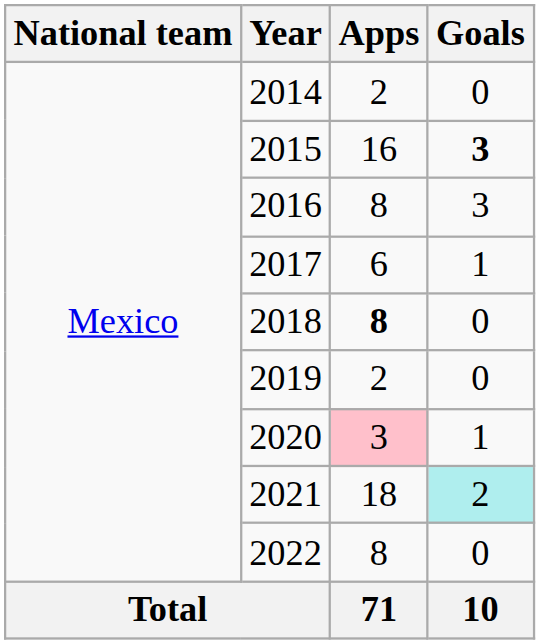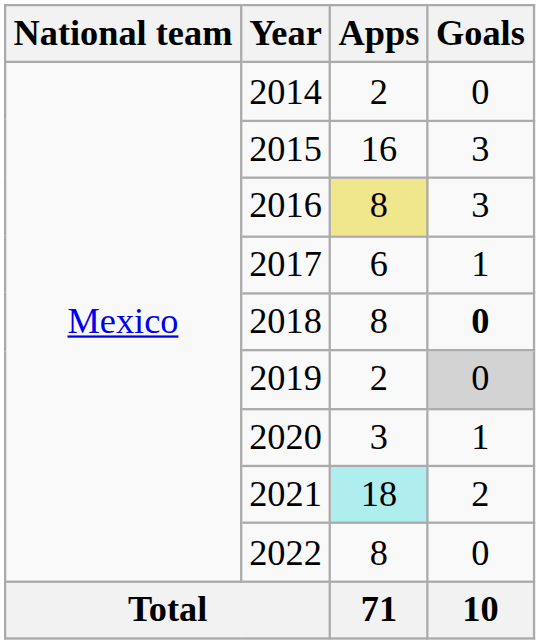2015 | Goals: bold -> normal
2016 | Apps: no background -> khaki background
2018 | Apps: bold -> normal
2018 | Goals: normal -> bold
2019 | Goals: no background -> lightgrey background
2020 | Apps: pink background -> no background
2021 | Apps: no background -> paleturquoise background
2021 | Goals: paleturquoise background -> no background
